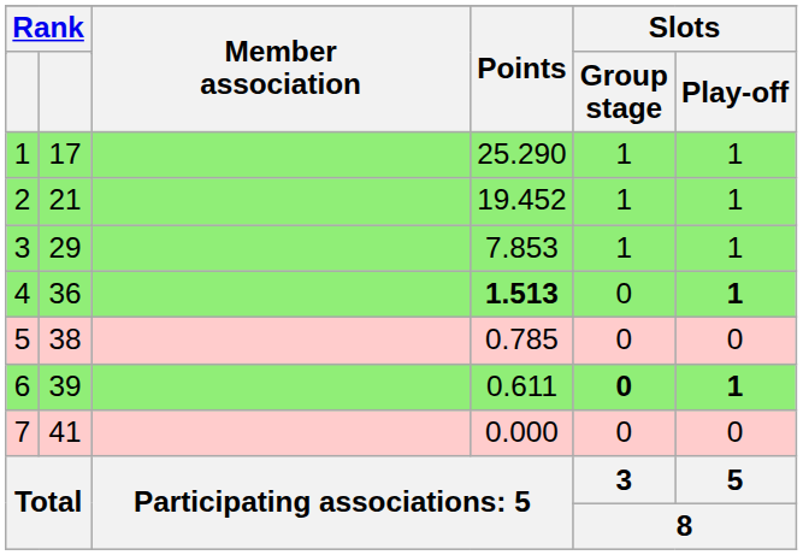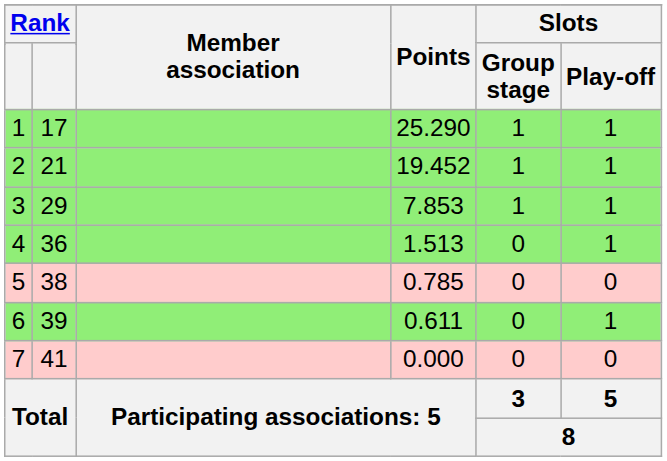4 | Points: bold -> normal
4 | Slots / Play-off: bold -> normal
6 | Slots / Group stage: bold -> normal
6 | Slots / Play-off: bold -> normal
